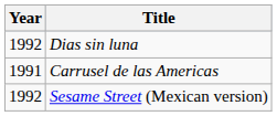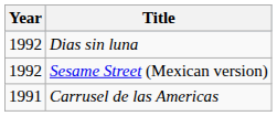rows swapped: Carrusel de las Americas <-> Sesame Street (Mexican version)
